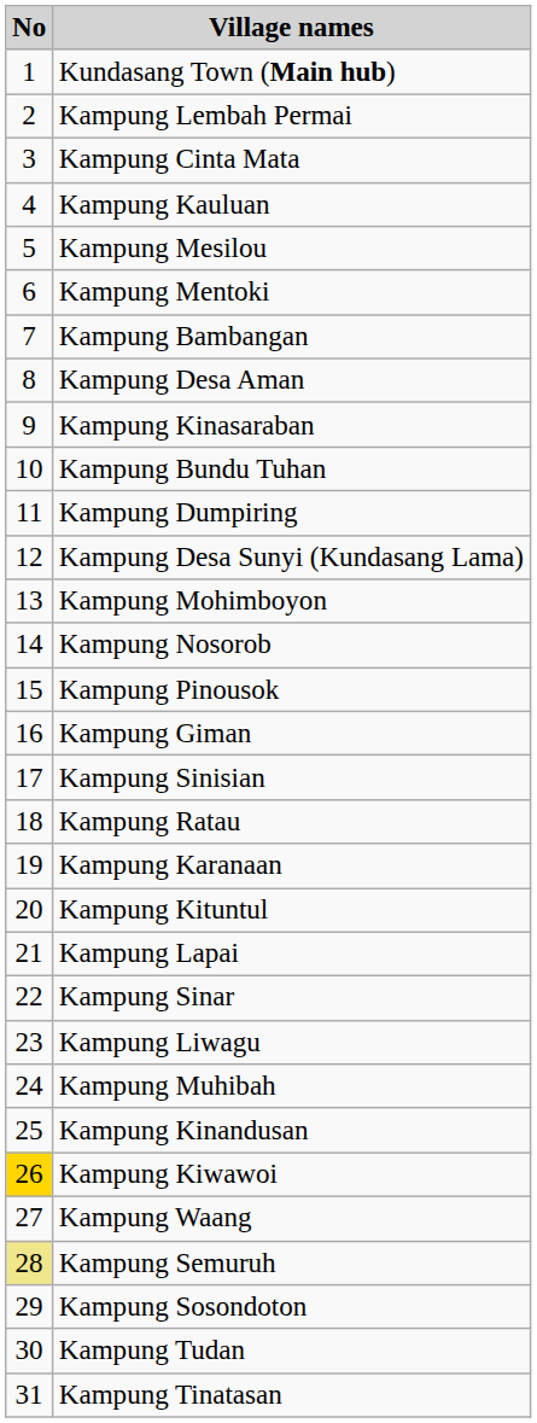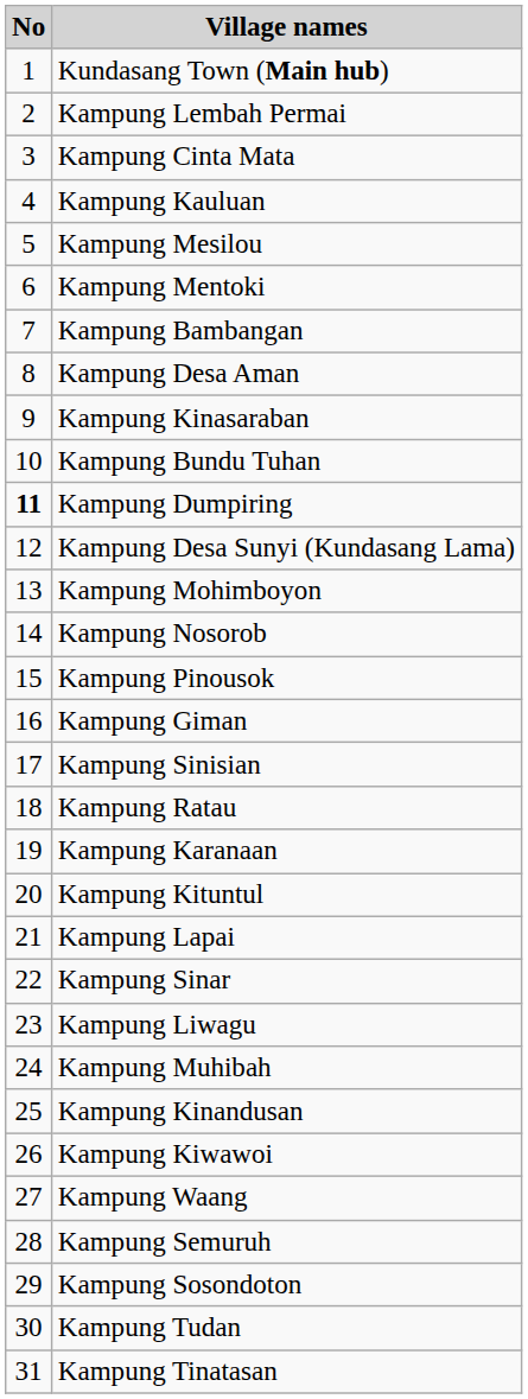Kampung Dumpiring | No: normal -> bold
Kampung Kiwawoi | No: gold background -> no background
Kampung Semuruh | No: khaki background -> no background
